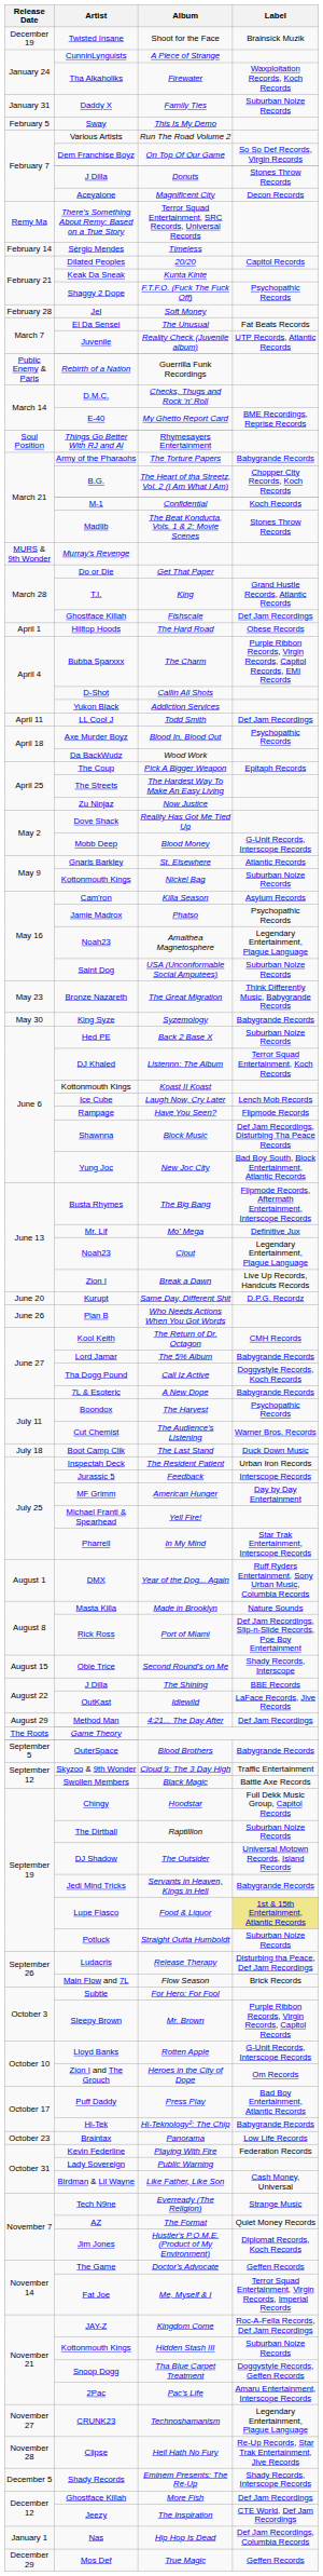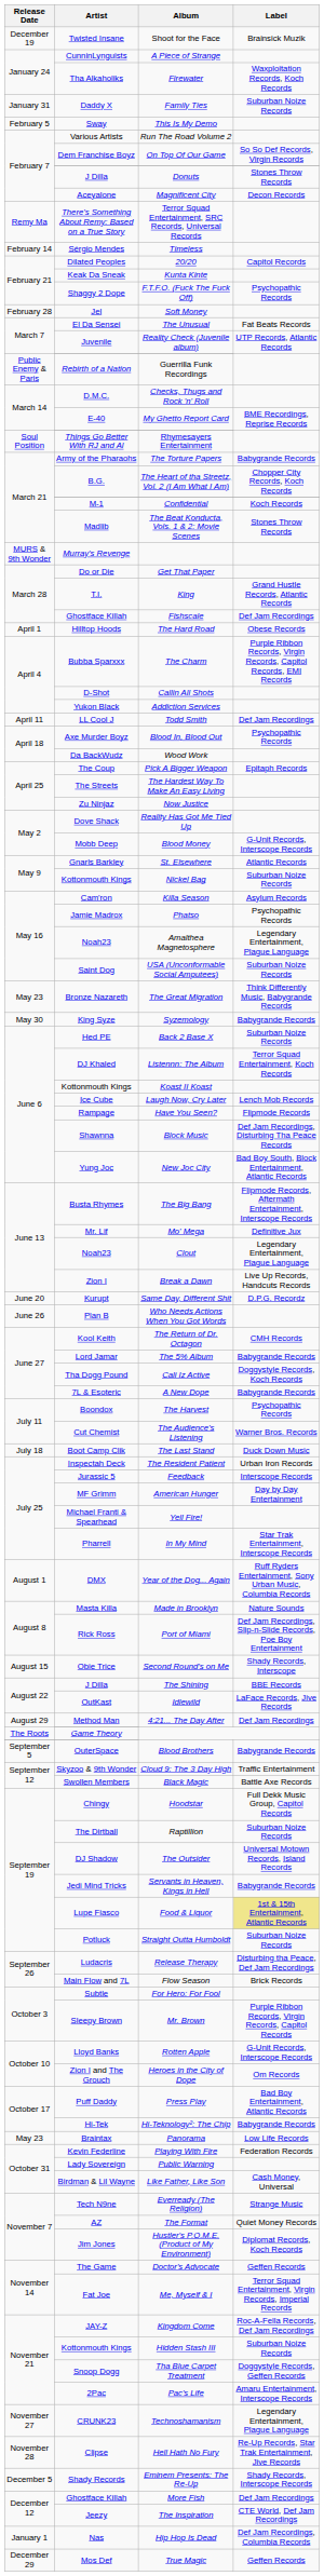Panorama | Release Date: October 23 -> May 23
